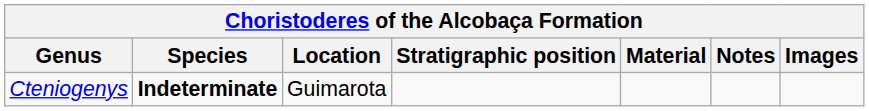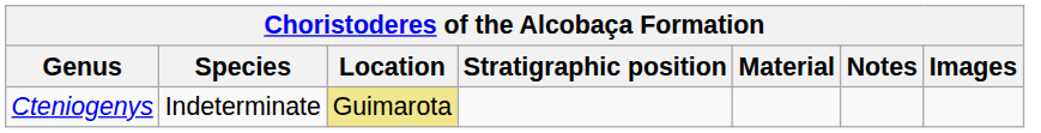Cteniogenys | Species: bold -> normal
Cteniogenys | Location: no background -> khaki background
